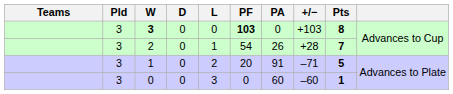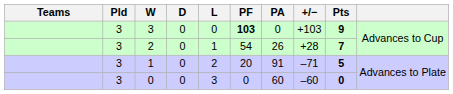row 2 | W: bold -> normal
row 2 | Pts: 8 -> 9
row 5 | Pts: 1 -> 0
